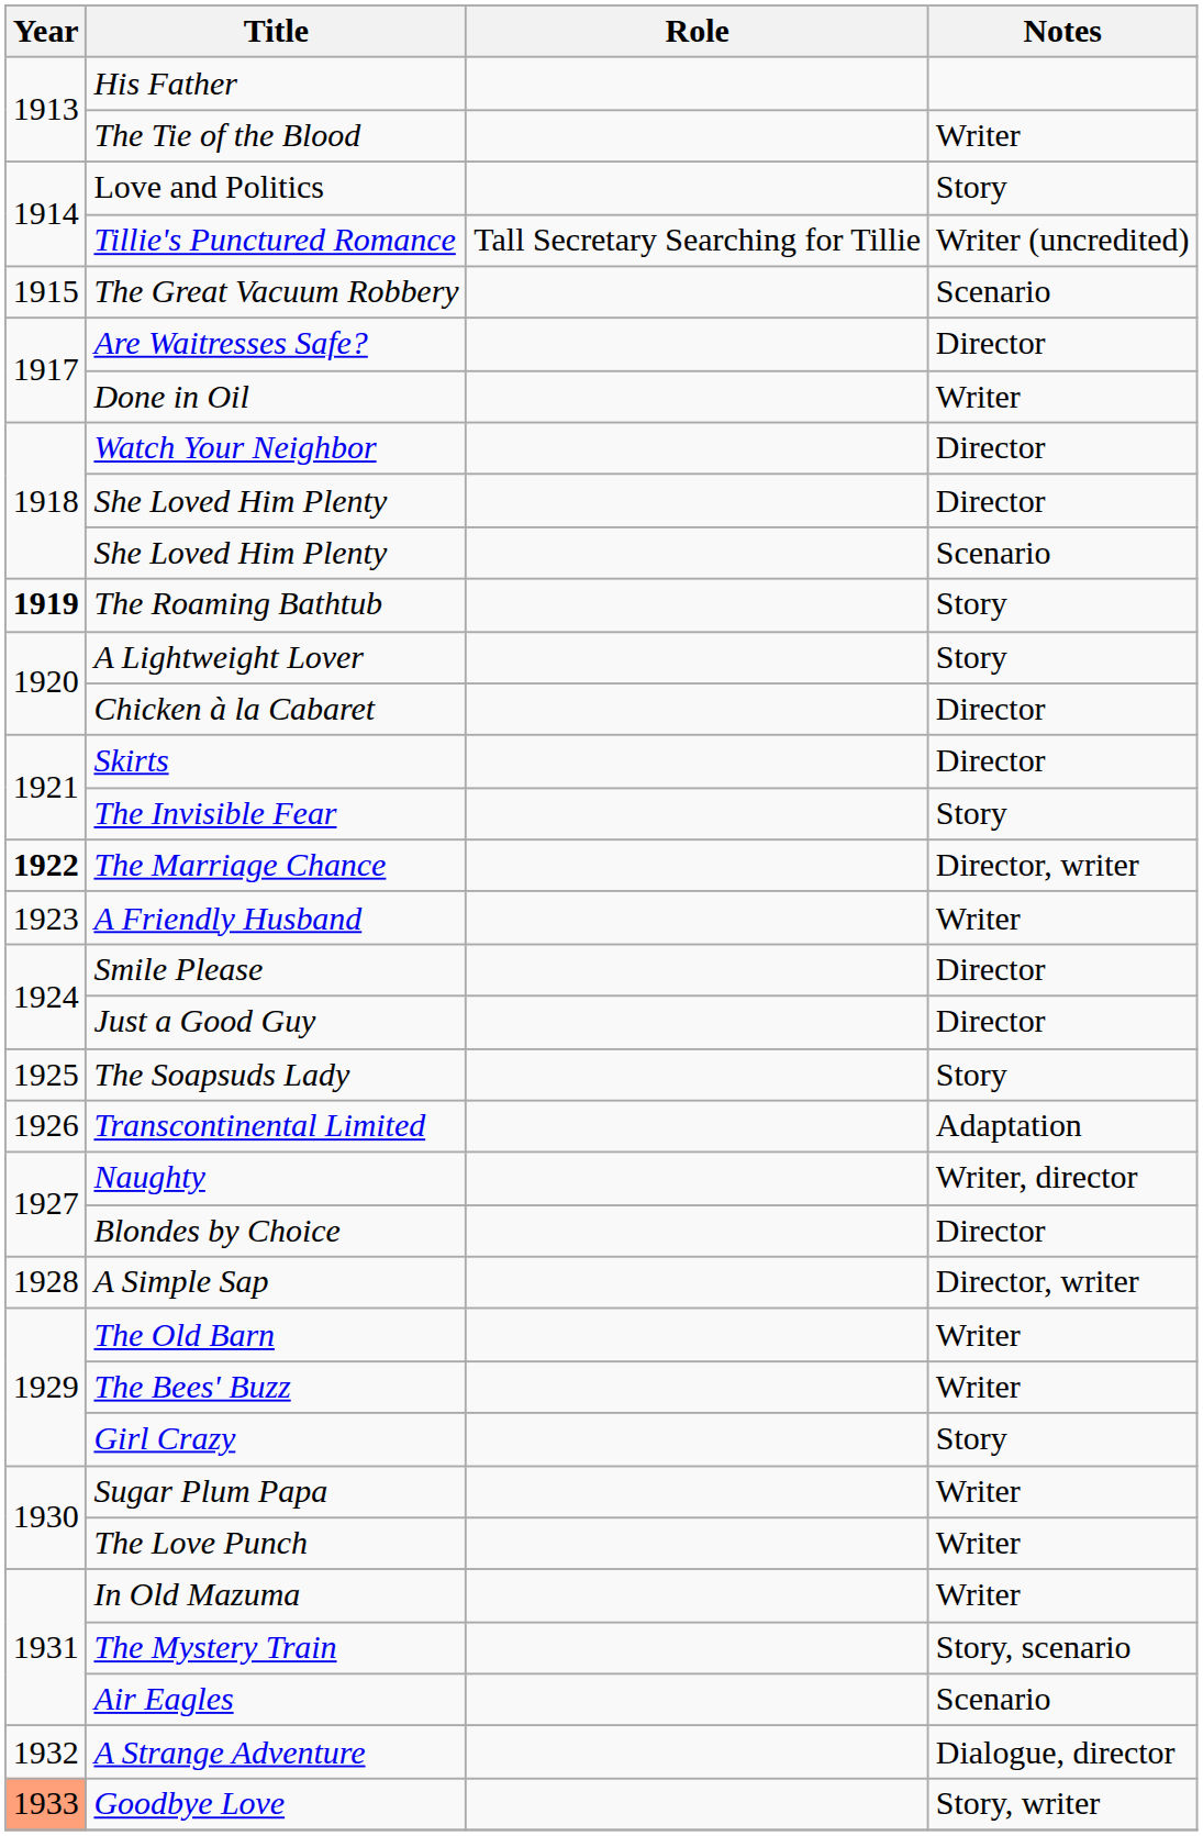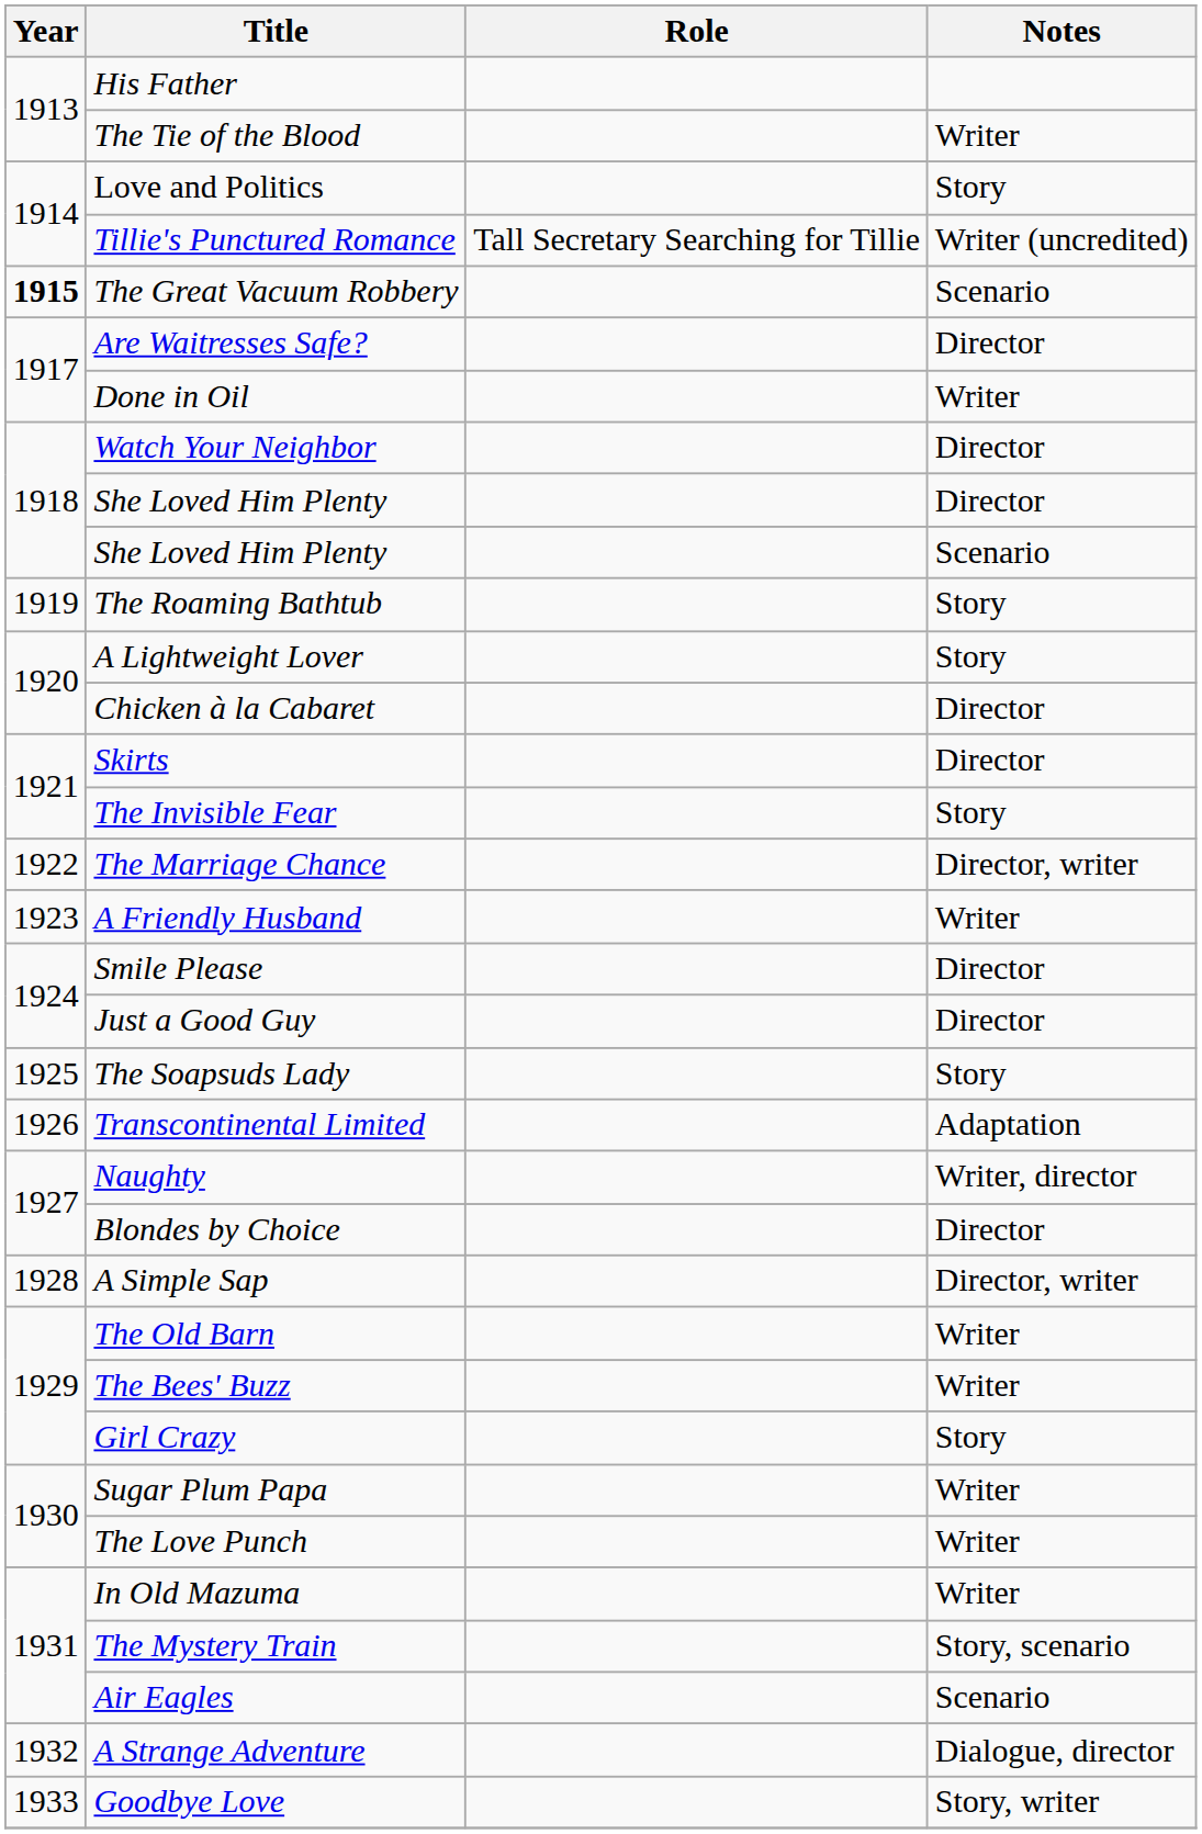The Great Vacuum Robbery | Year: normal -> bold
The Roaming Bathtub | Year: bold -> normal
The Marriage Chance | Year: bold -> normal
Goodbye Love | Year: lightsalmon background -> no background
